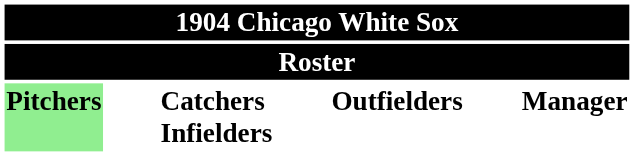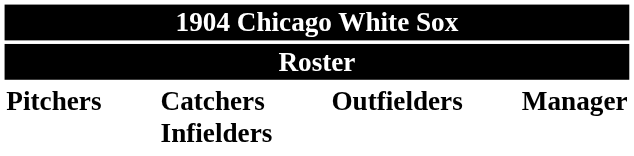Pitchers | column 1: lightgreen background -> no background
